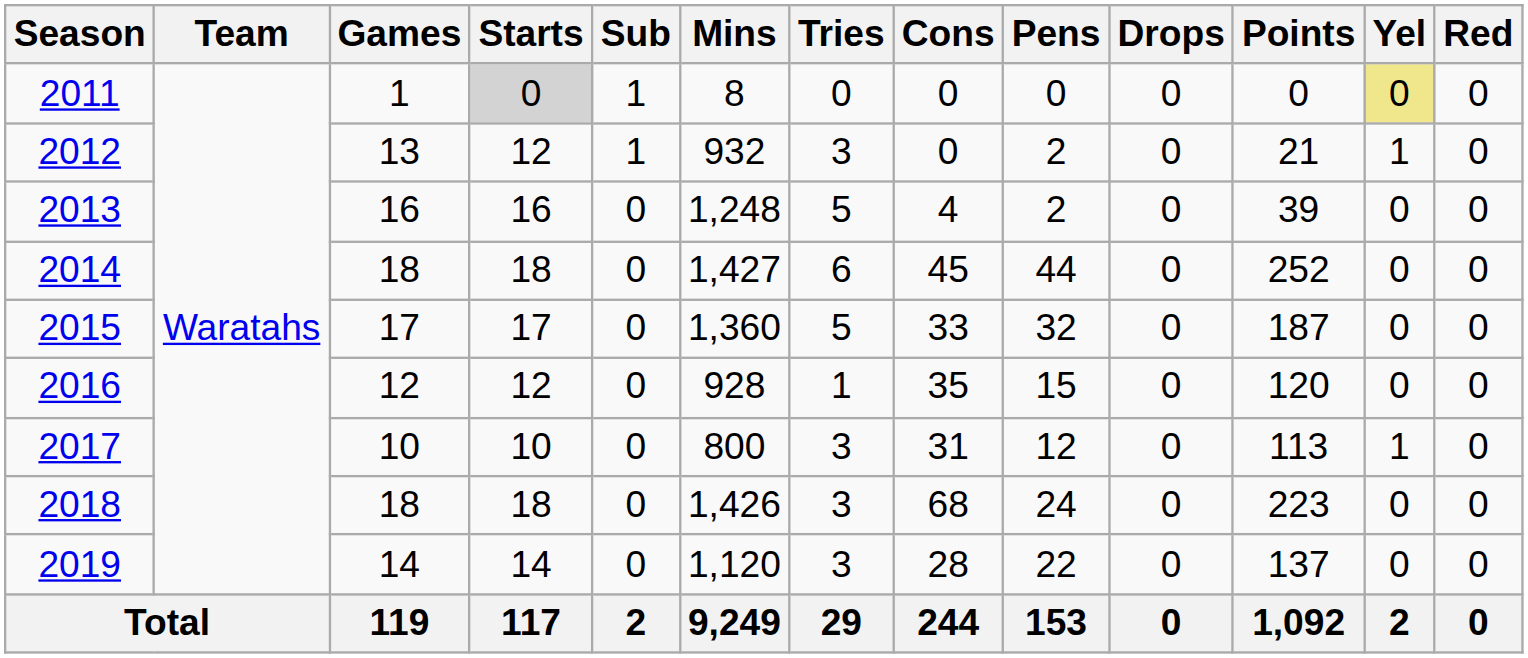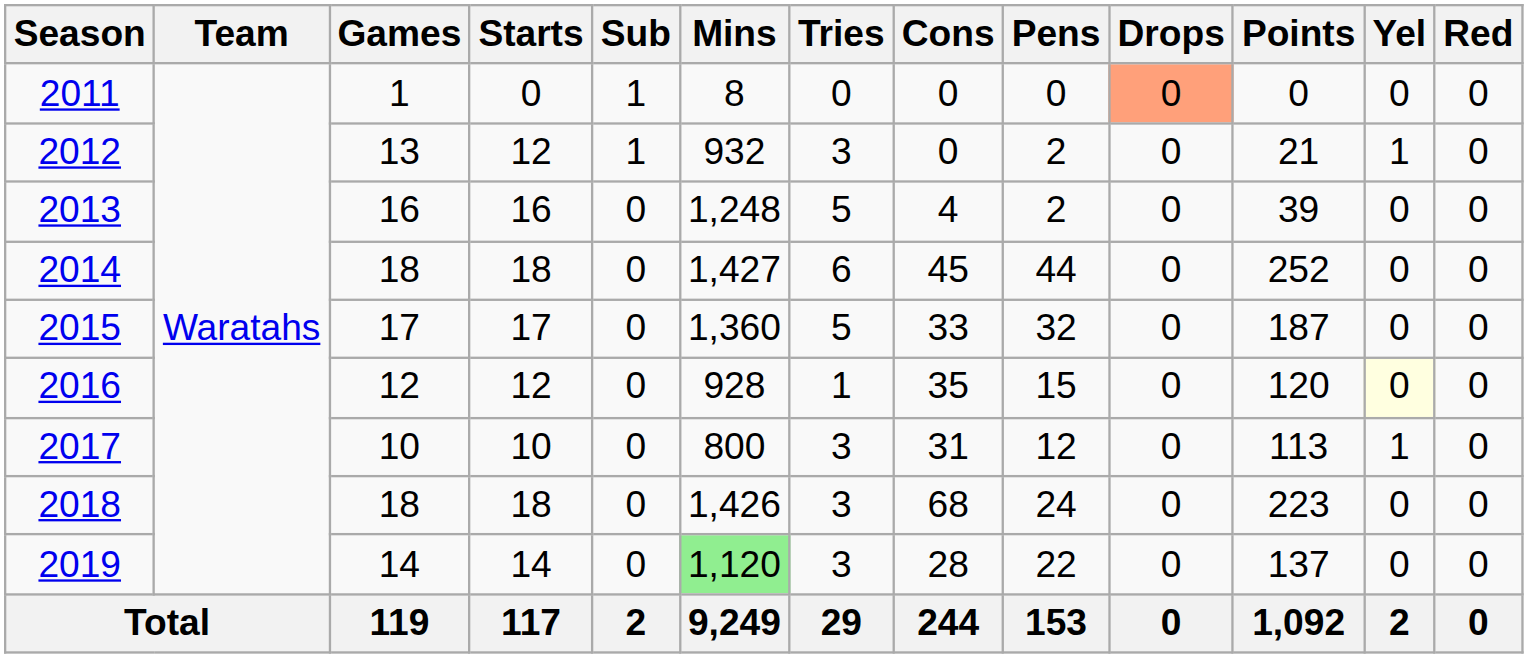2011 | Starts: lightgrey background -> no background
2011 | Drops: no background -> lightsalmon background
2011 | Yel: khaki background -> no background
2016 | Yel: no background -> lightyellow background
2019 | Mins: no background -> lightgreen background
